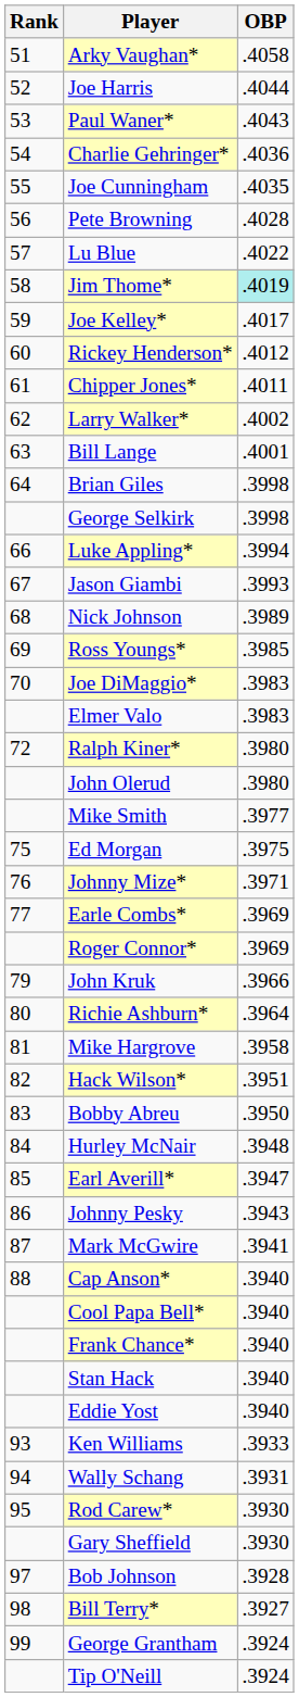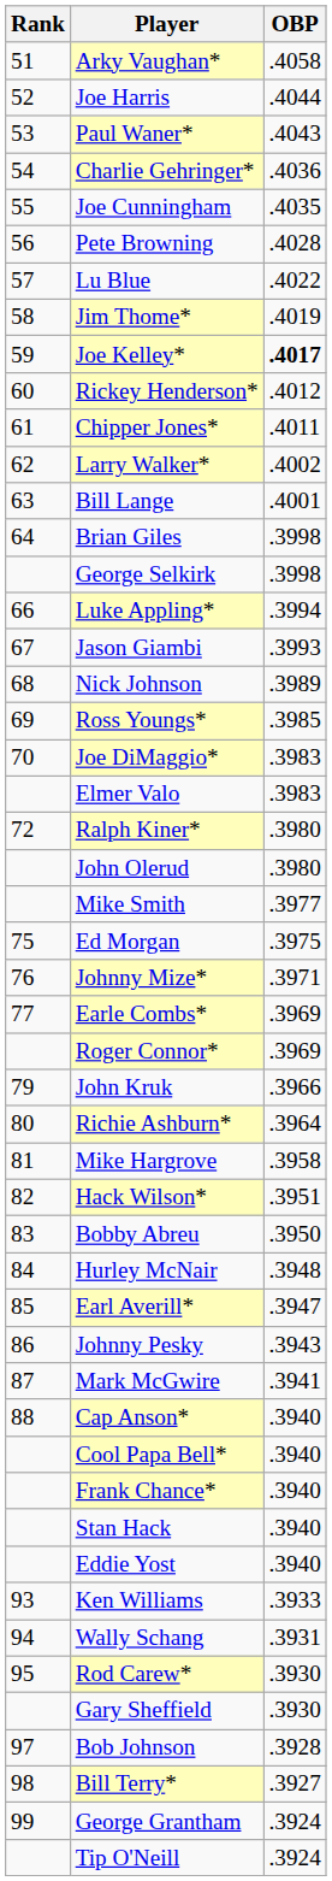Jim Thome* | OBP: paleturquoise background -> no background
Joe Kelley* | OBP: normal -> bold
